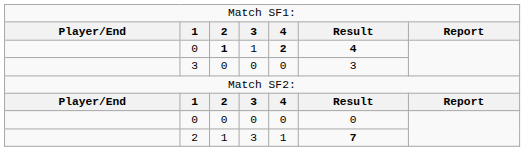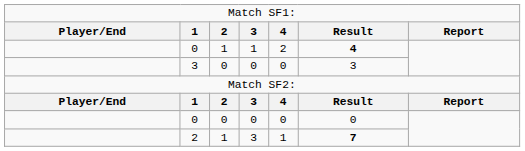0 / 1 | column 3: bold -> normal
0 / 1 | column 5: bold -> normal
